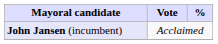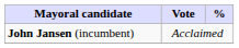John Jansen (incumbent) | Mayoral candidate: lavender background -> no background
